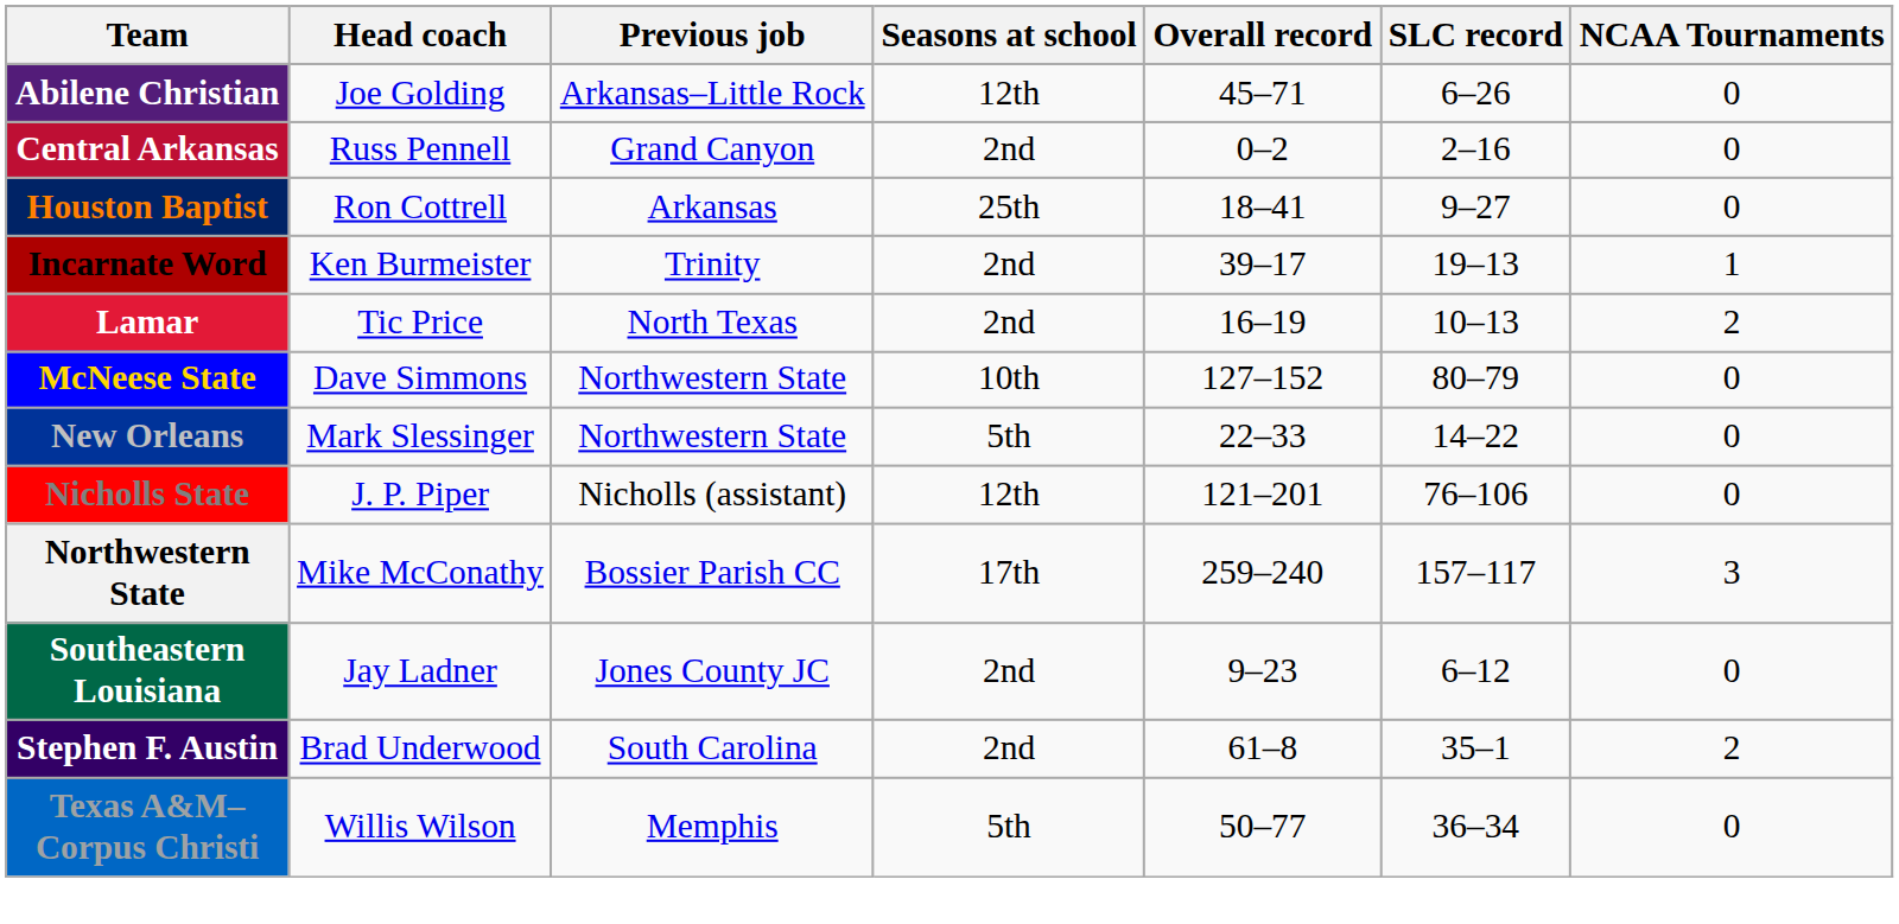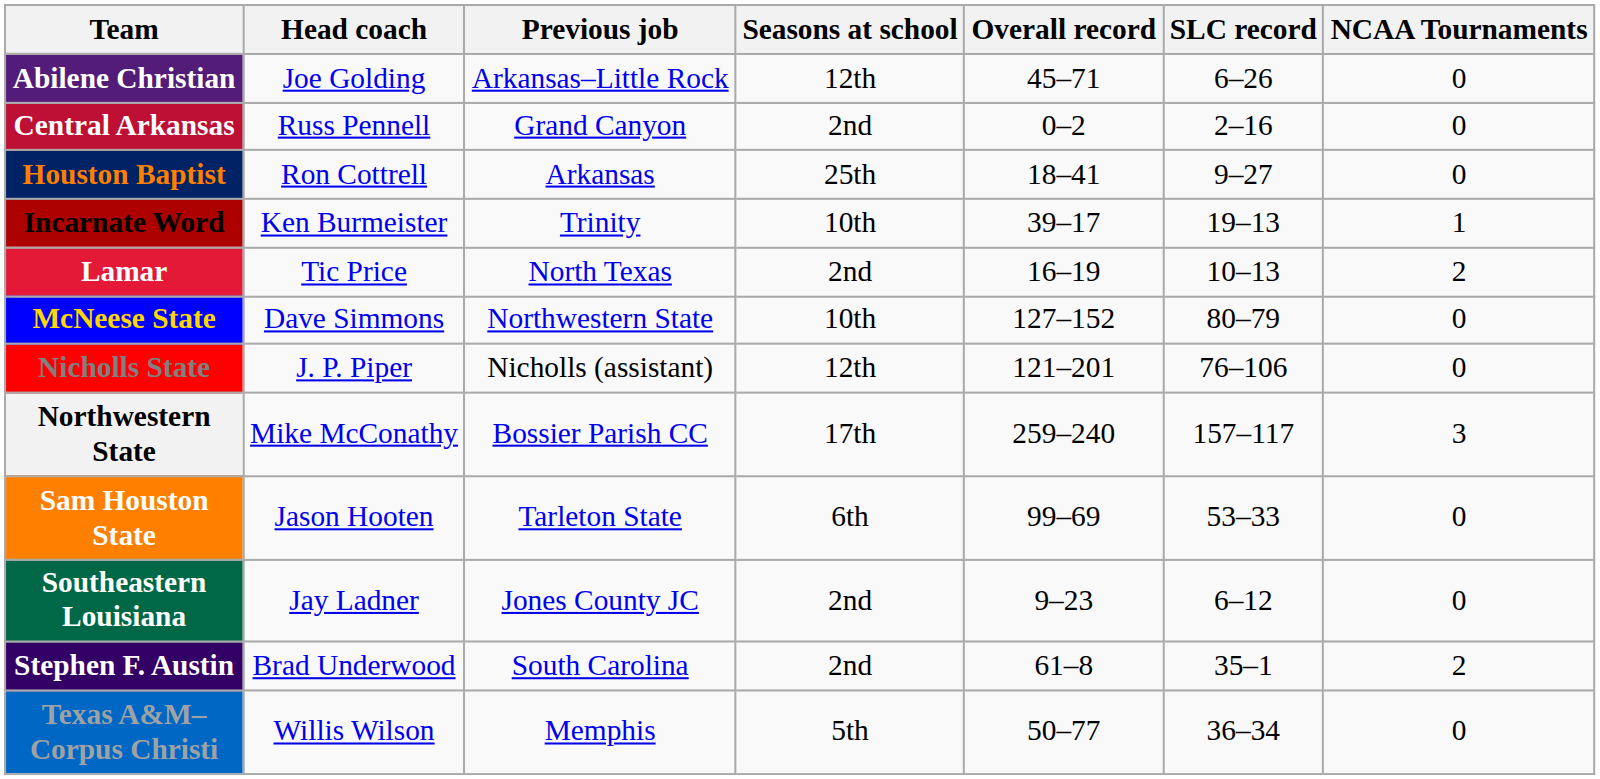Incarnate Word | Seasons at school: 2nd -> 10th
- row: New Orleans | Mark Slessinger | Northwestern State | 5th | 22–33 | 14–22 | 0
+ row: Sam Houston State | Jason Hooten | Tarleton State | 6th | 99–69 | 53–33 | 0
